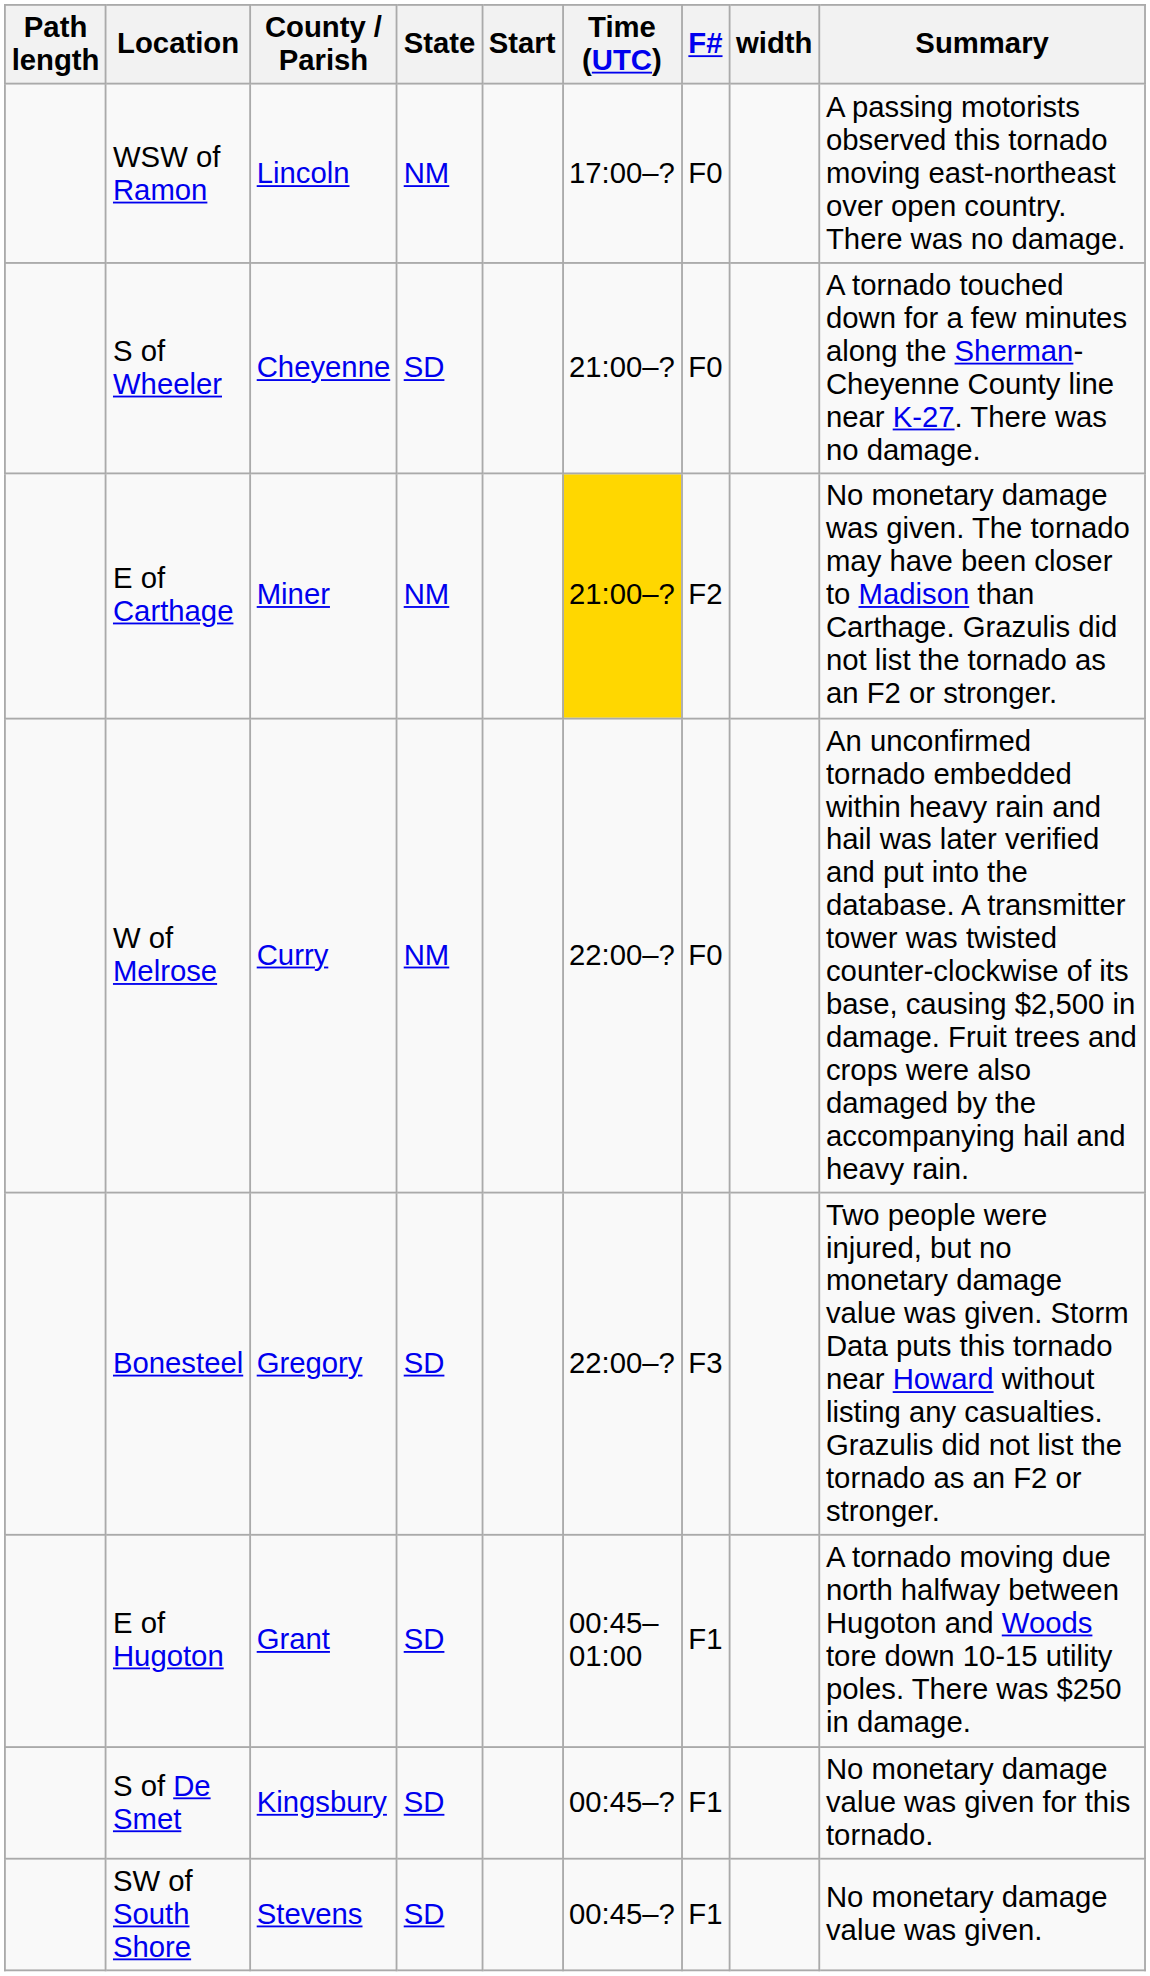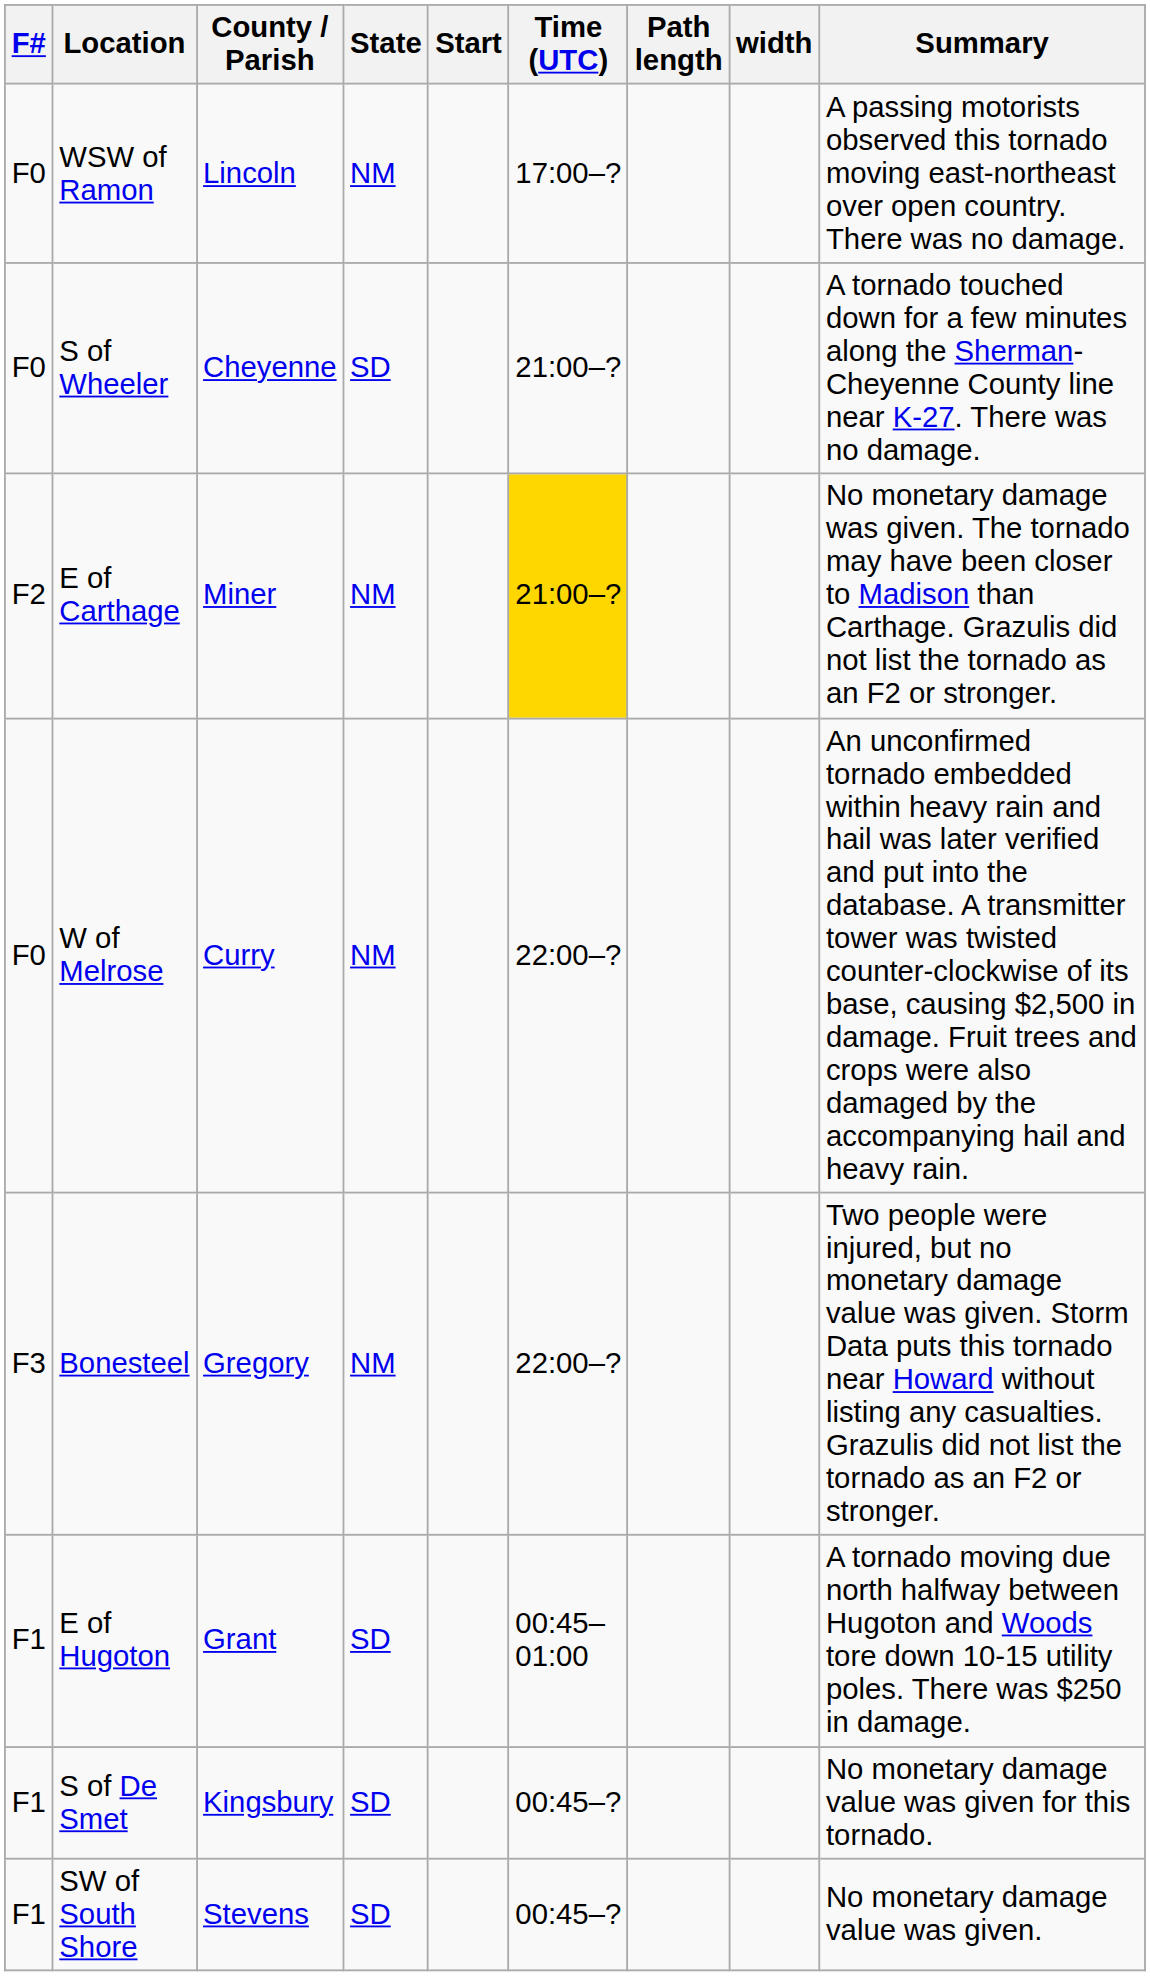columns swapped: F# <-> Path length
Bonesteel | State: SD -> NM
